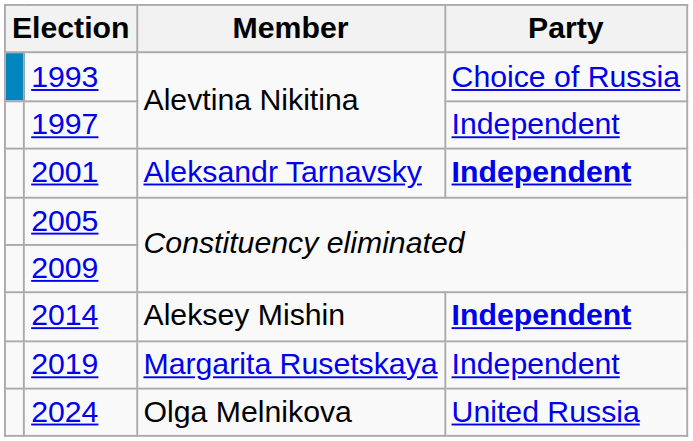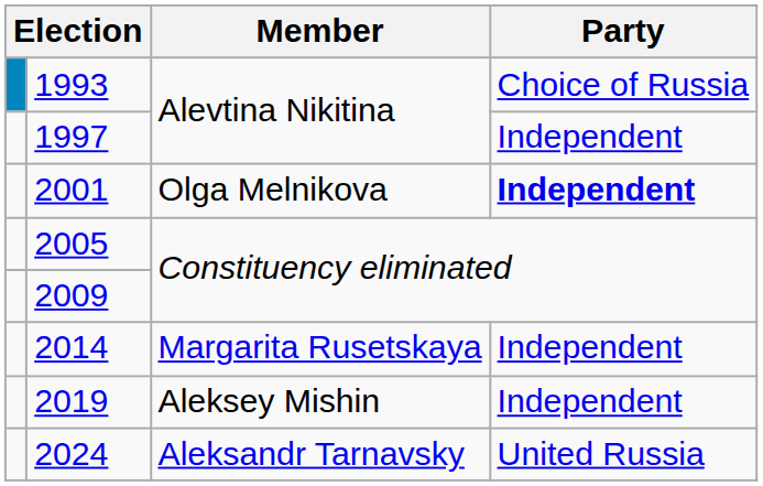2001 | Member: Aleksandr Tarnavsky -> Olga Melnikova
2014 | Member: Aleksey Mishin -> Margarita Rusetskaya
2014 | Party: bold -> normal
2019 | Member: Margarita Rusetskaya -> Aleksey Mishin
2024 | Member: Olga Melnikova -> Aleksandr Tarnavsky
